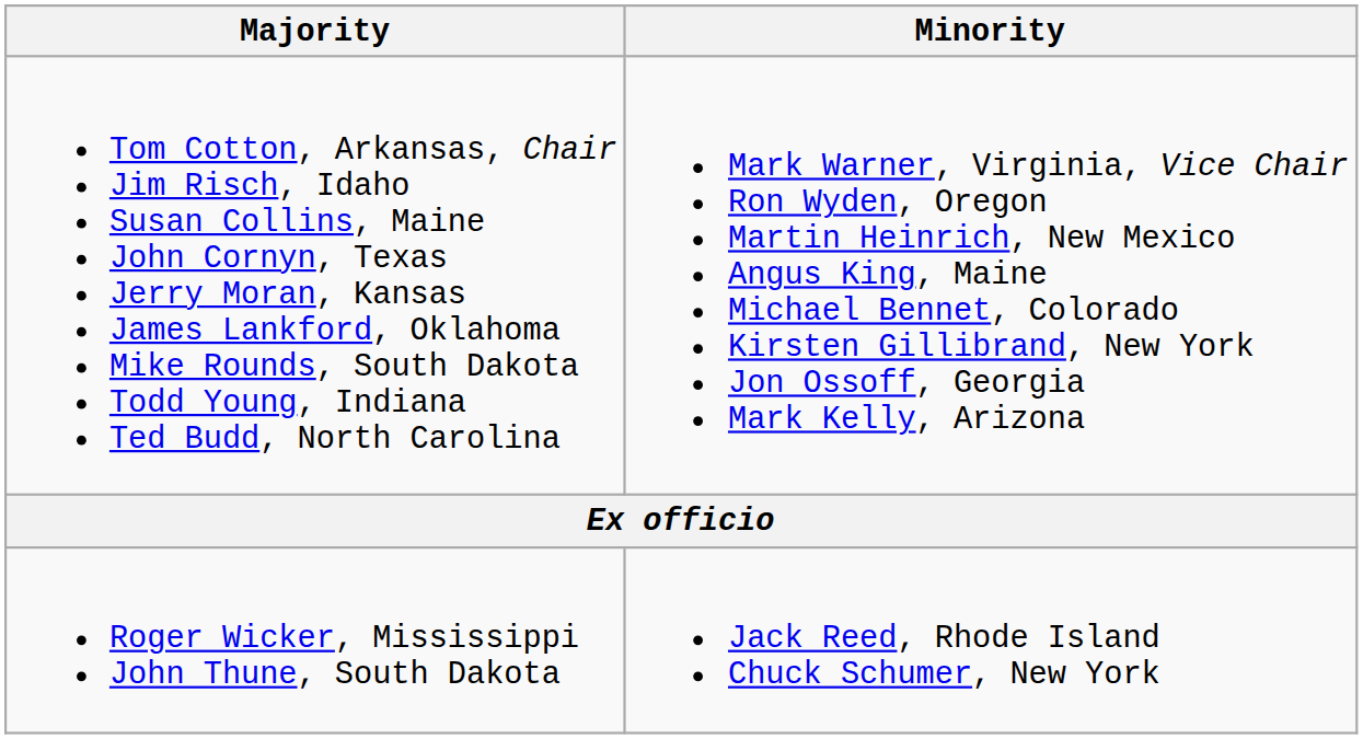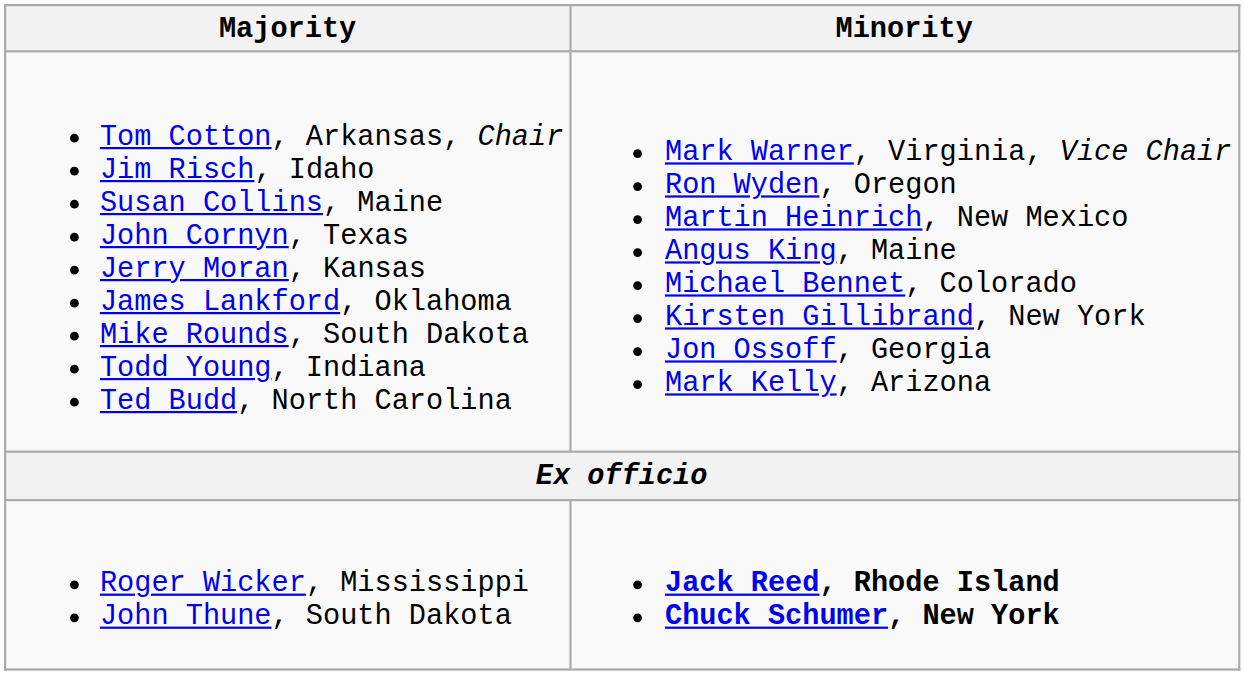Roger Wicker, Mississippi John Thune, South Dakota | Minority: normal -> bold
